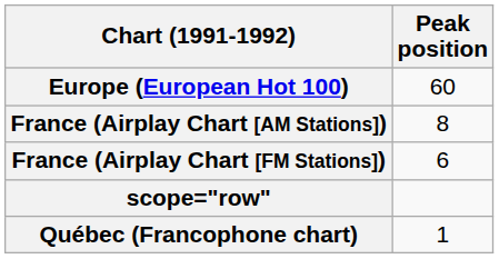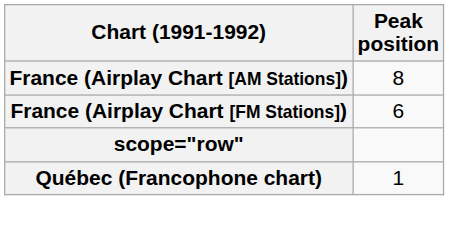- row: Europe (European Hot 100) | 60
